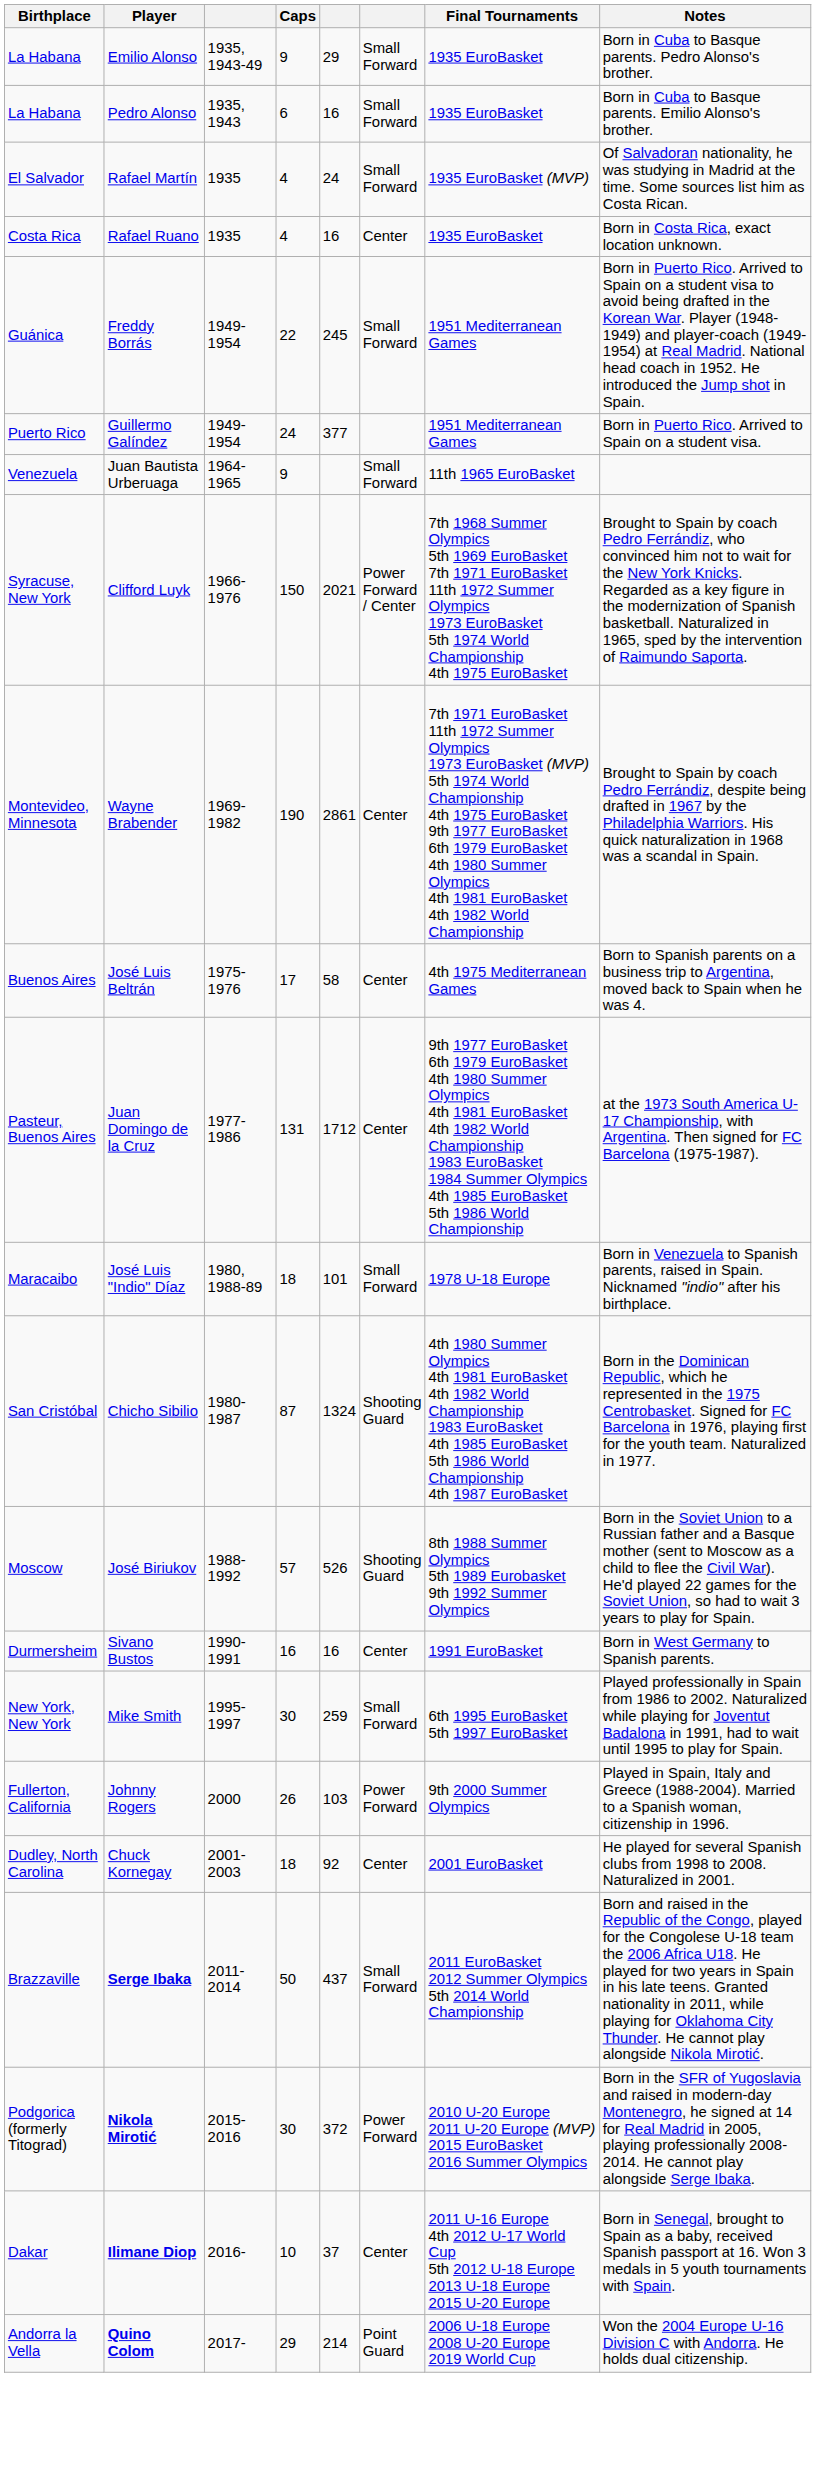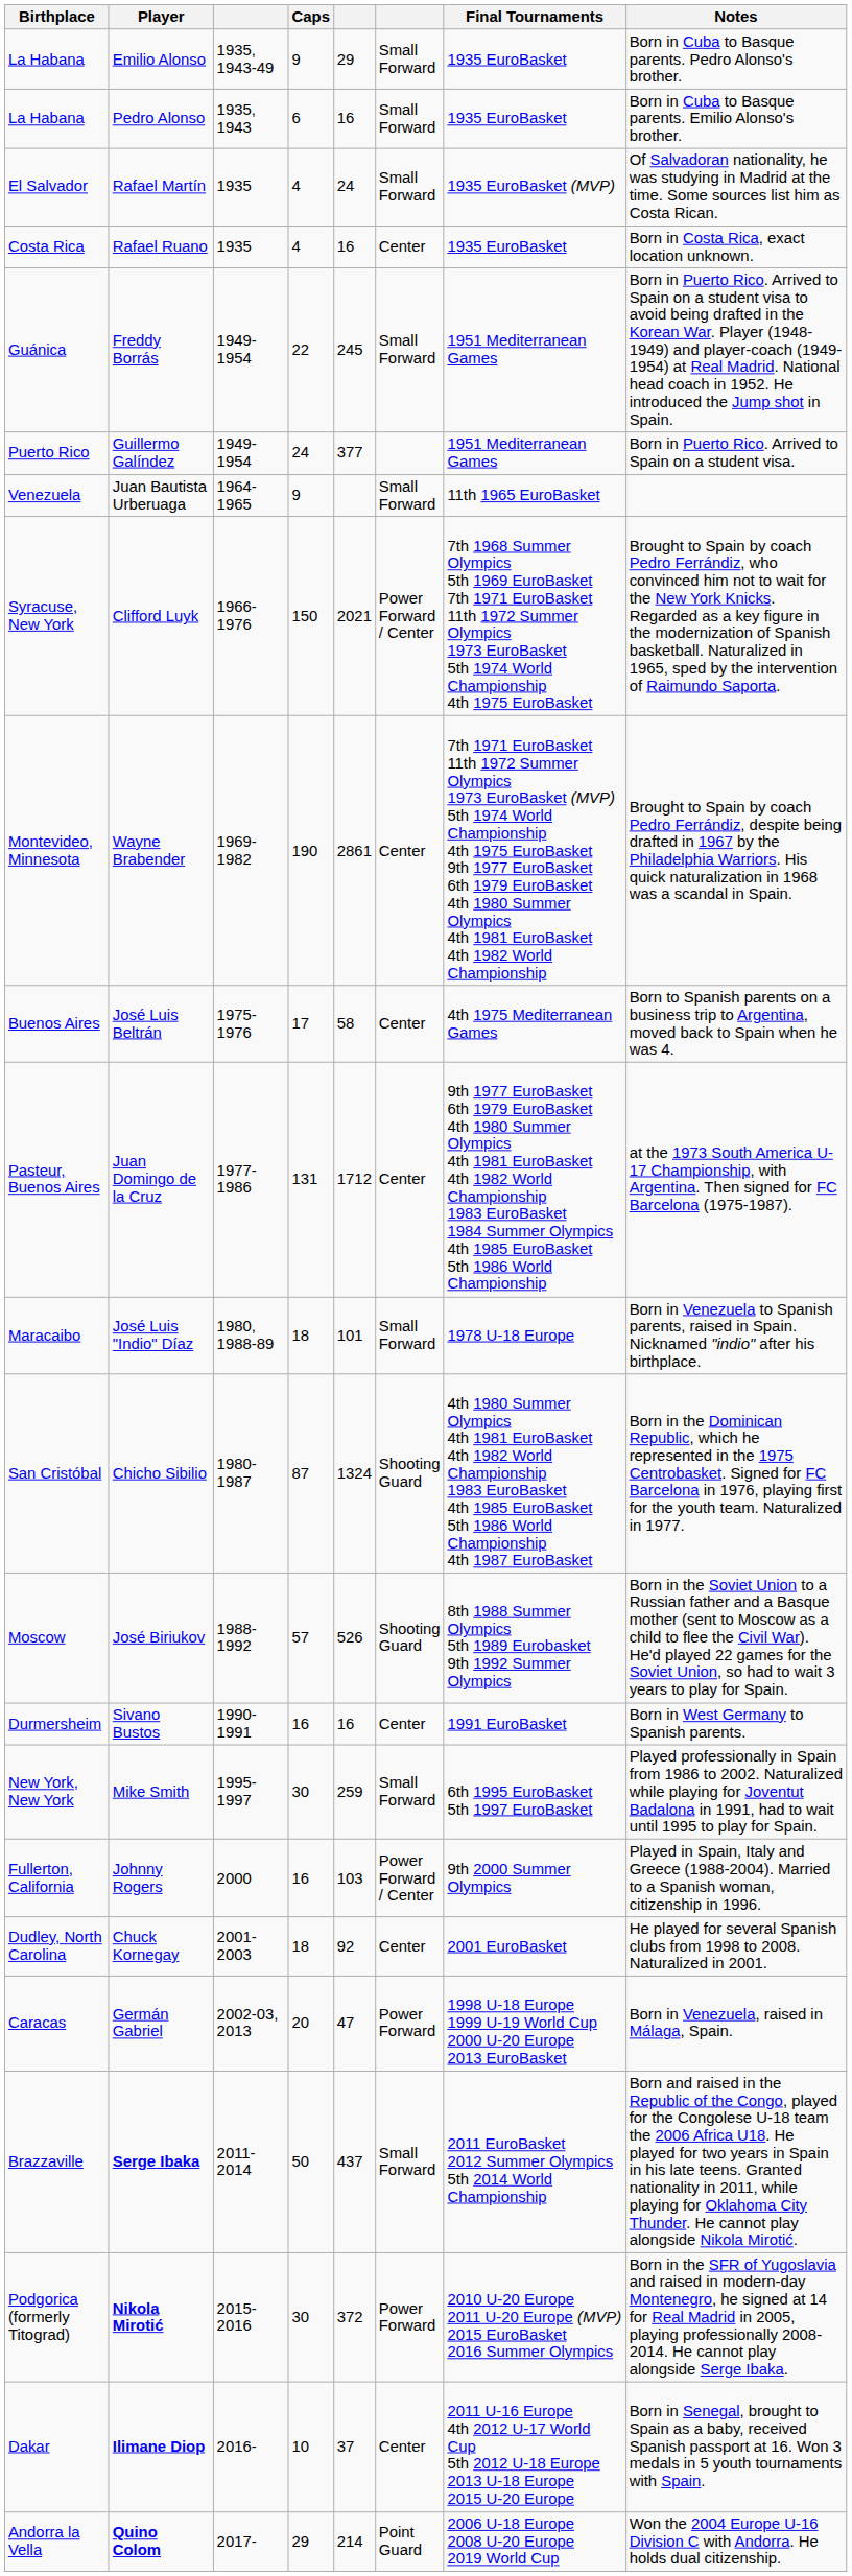Johnny Rogers | Caps: 26 -> 16
Johnny Rogers | column 6: Power Forward -> Power Forward / Center
+ row: Caracas | Germán Gabriel | 2002-03, 2013 | 20 | 47 | Power Forward | 1998 U-18 Europe 1999 U-19 World Cup 2000 U-20 Europe 2013 EuroBasket | Born in Venezuela, raised in Málaga, Spain.
